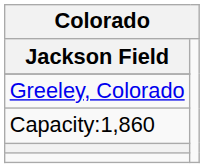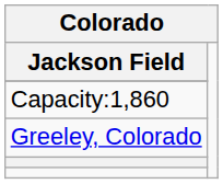row 3 | Jackson Field: Greeley, Colorado -> Capacity:1,860
row 4 | Jackson Field: Capacity:1,860 -> Greeley, Colorado
